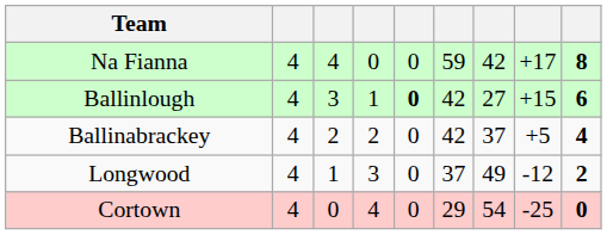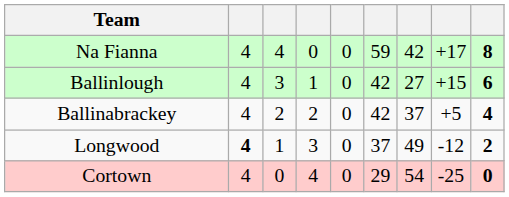Ballinlough | column 5: bold -> normal
Longwood | column 2: normal -> bold
